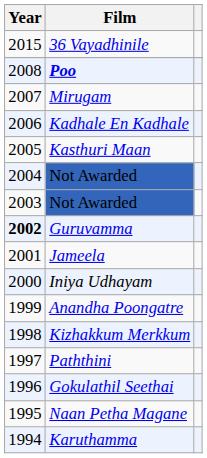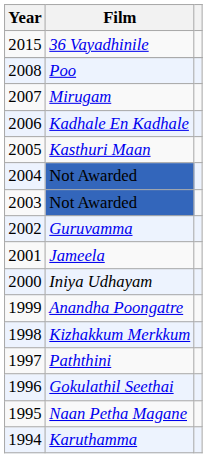Poo | Film: bold -> normal
Guruvamma | Year: bold -> normal
